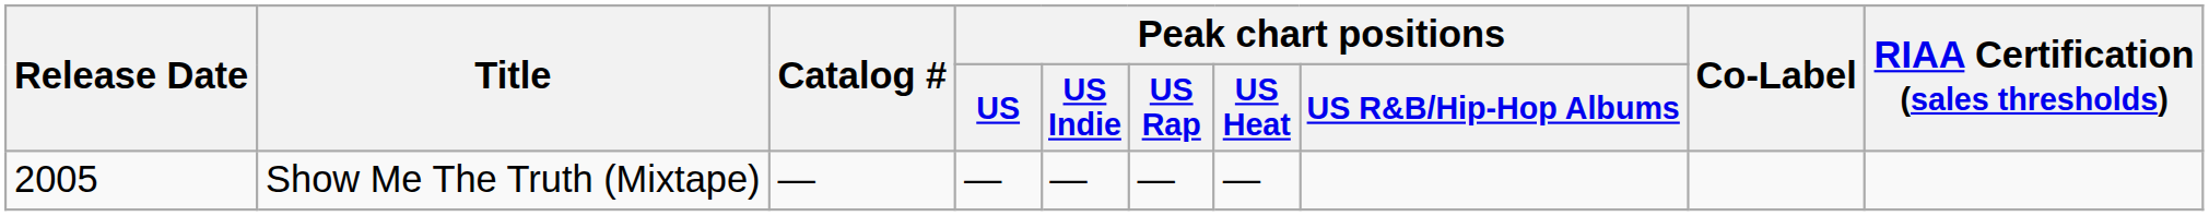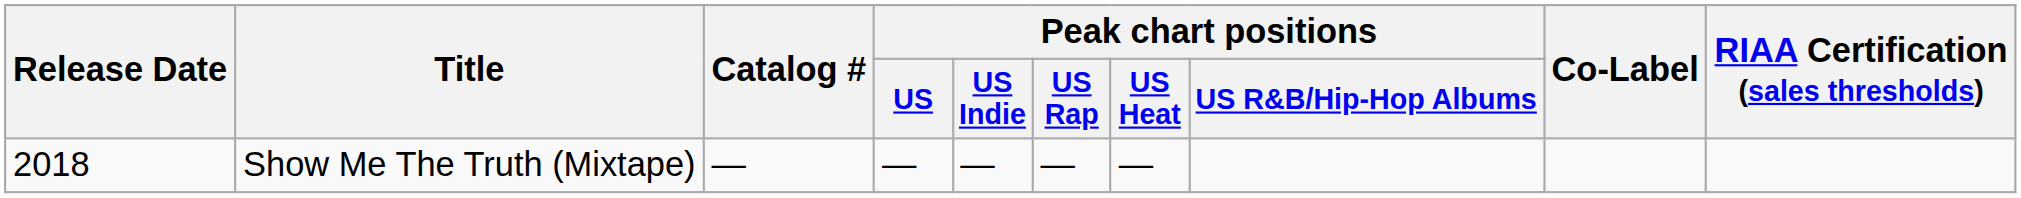Show Me The Truth (Mixtape) | Release Date: 2005 -> 2018
